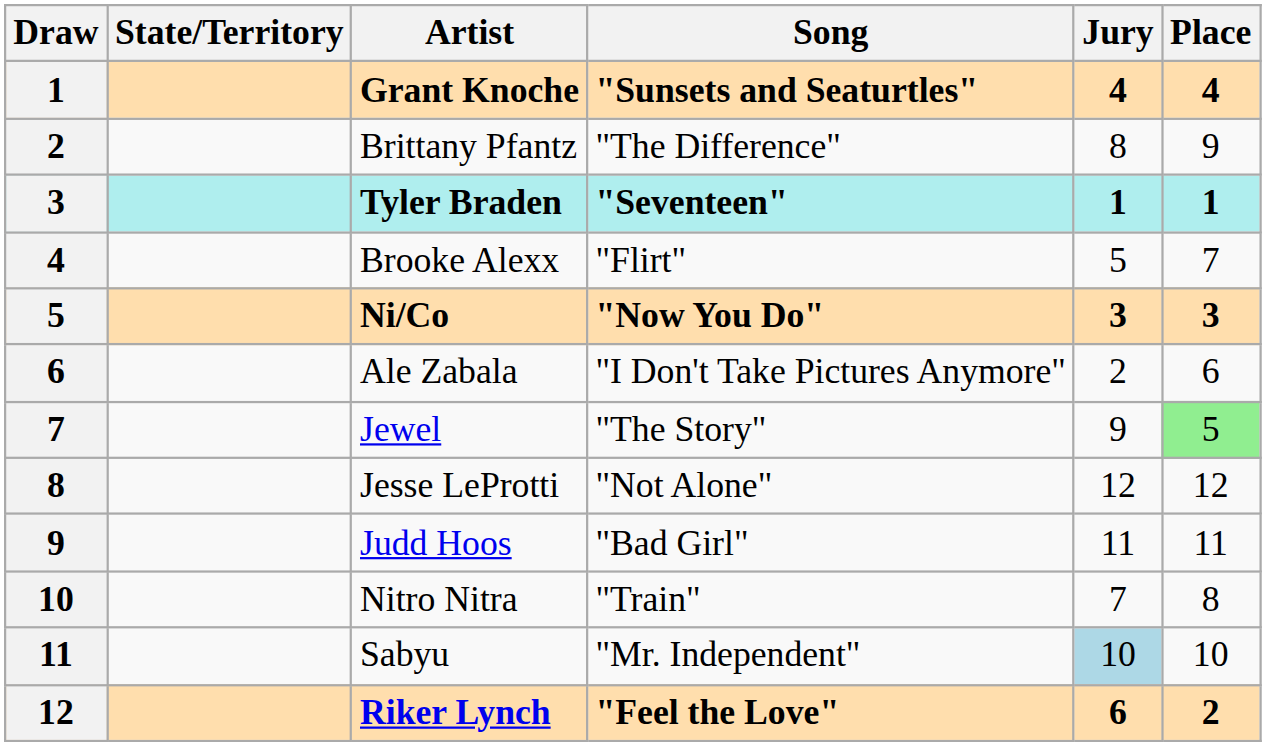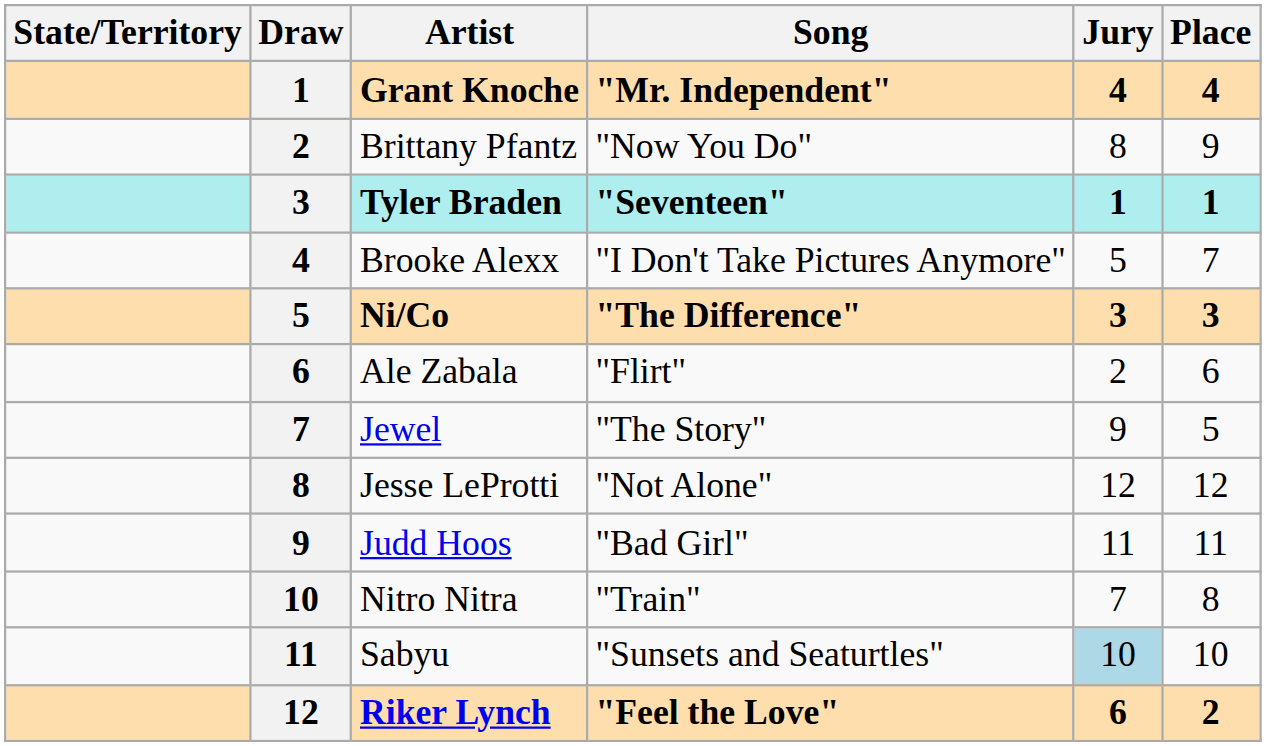columns swapped: Draw <-> State/Territory
Grant Knoche | Song: "Sunsets and Seaturtles" -> "Mr. Independent"
Brittany Pfantz | Song: "The Difference" -> "Now You Do"
Brooke Alexx | Song: "Flirt" -> "I Don't Take Pictures Anymore"
Ni/Co | Song: "Now You Do" -> "The Difference"
Ale Zabala | Song: "I Don't Take Pictures Anymore" -> "Flirt"
Jewel | Place: lightgreen background -> no background
Sabyu | Song: "Mr. Independent" -> "Sunsets and Seaturtles"
